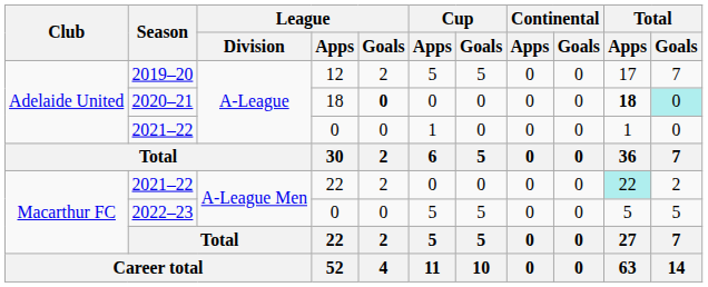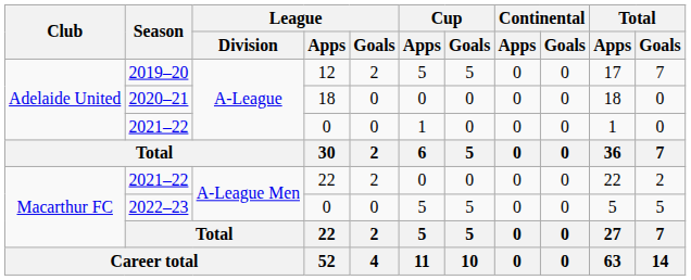2020–21 | League / Goals: bold -> normal
2020–21 | Total / Apps: bold -> normal
2020–21 | Total / Goals: paleturquoise background -> no background
2021–22 / 22 | Total / Apps: paleturquoise background -> no background
